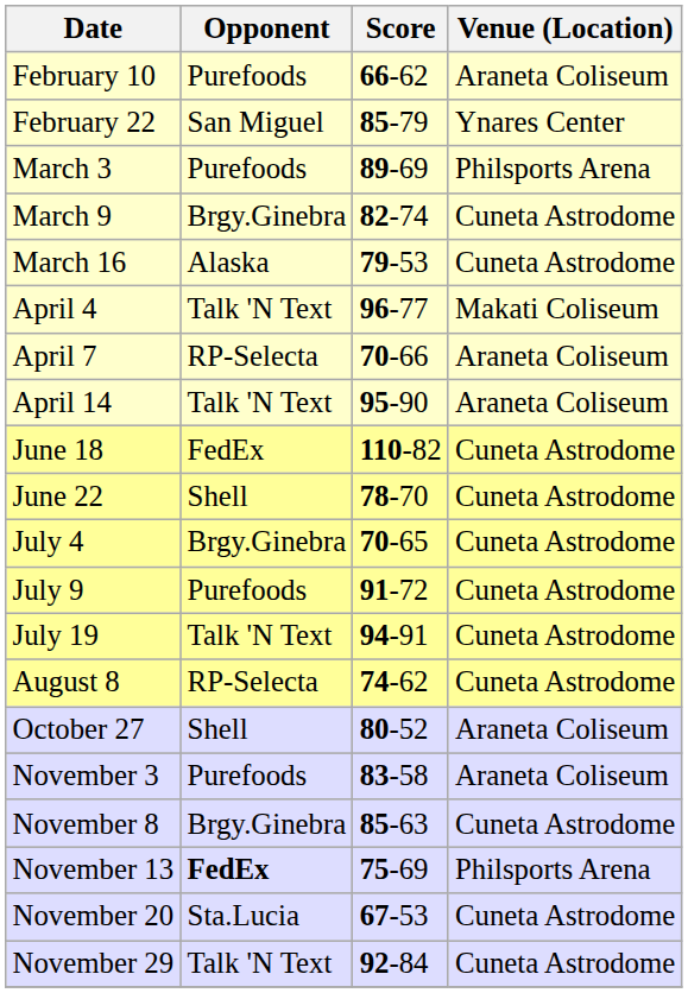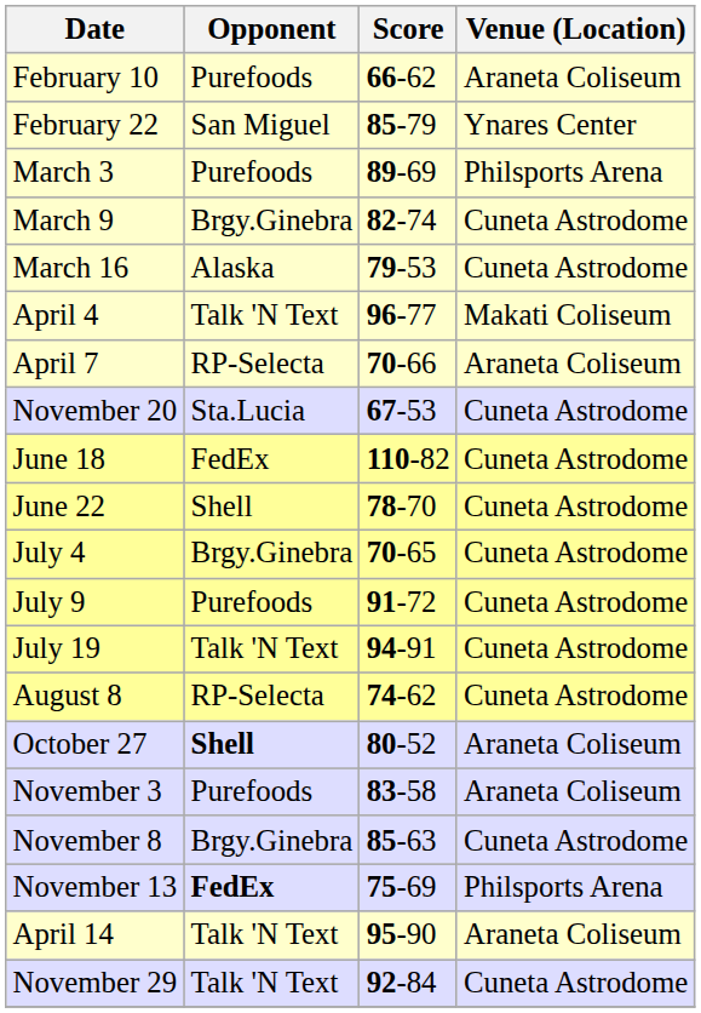rows swapped: April 14 <-> November 20
October 27 | Opponent: normal -> bold
